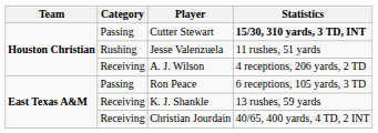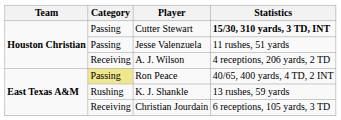Jesse Valenzuela | Category: Rushing -> Passing
Ron Peace | Category: no background -> khaki background
Ron Peace | Statistics: 6 receptions, 105 yards, 3 TD -> 40/65, 400 yards, 4 TD, 2 INT
K. J. Shankle | Category: Receiving -> Rushing
Christian Jourdain | Statistics: 40/65, 400 yards, 4 TD, 2 INT -> 6 receptions, 105 yards, 3 TD
